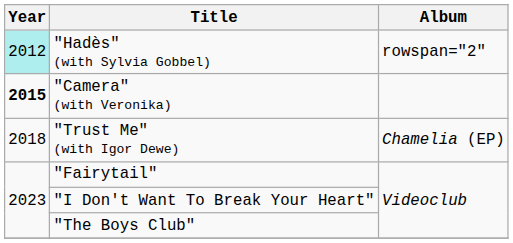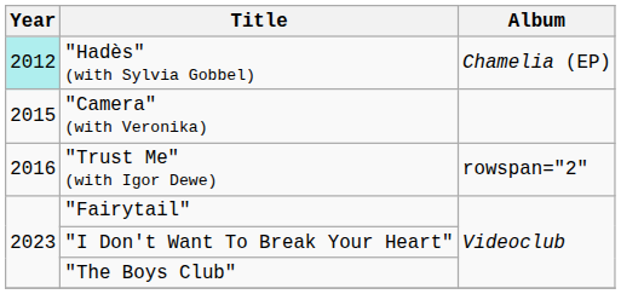"Hadès" (with Sylvia Gobbel) | Album: rowspan="2" -> Chamelia (EP)
"Camera" (with Veronika) | Year: bold -> normal
"Trust Me" (with Igor Dewe) | Year: 2018 -> 2016
"Trust Me" (with Igor Dewe) | Album: Chamelia (EP) -> rowspan="2"
